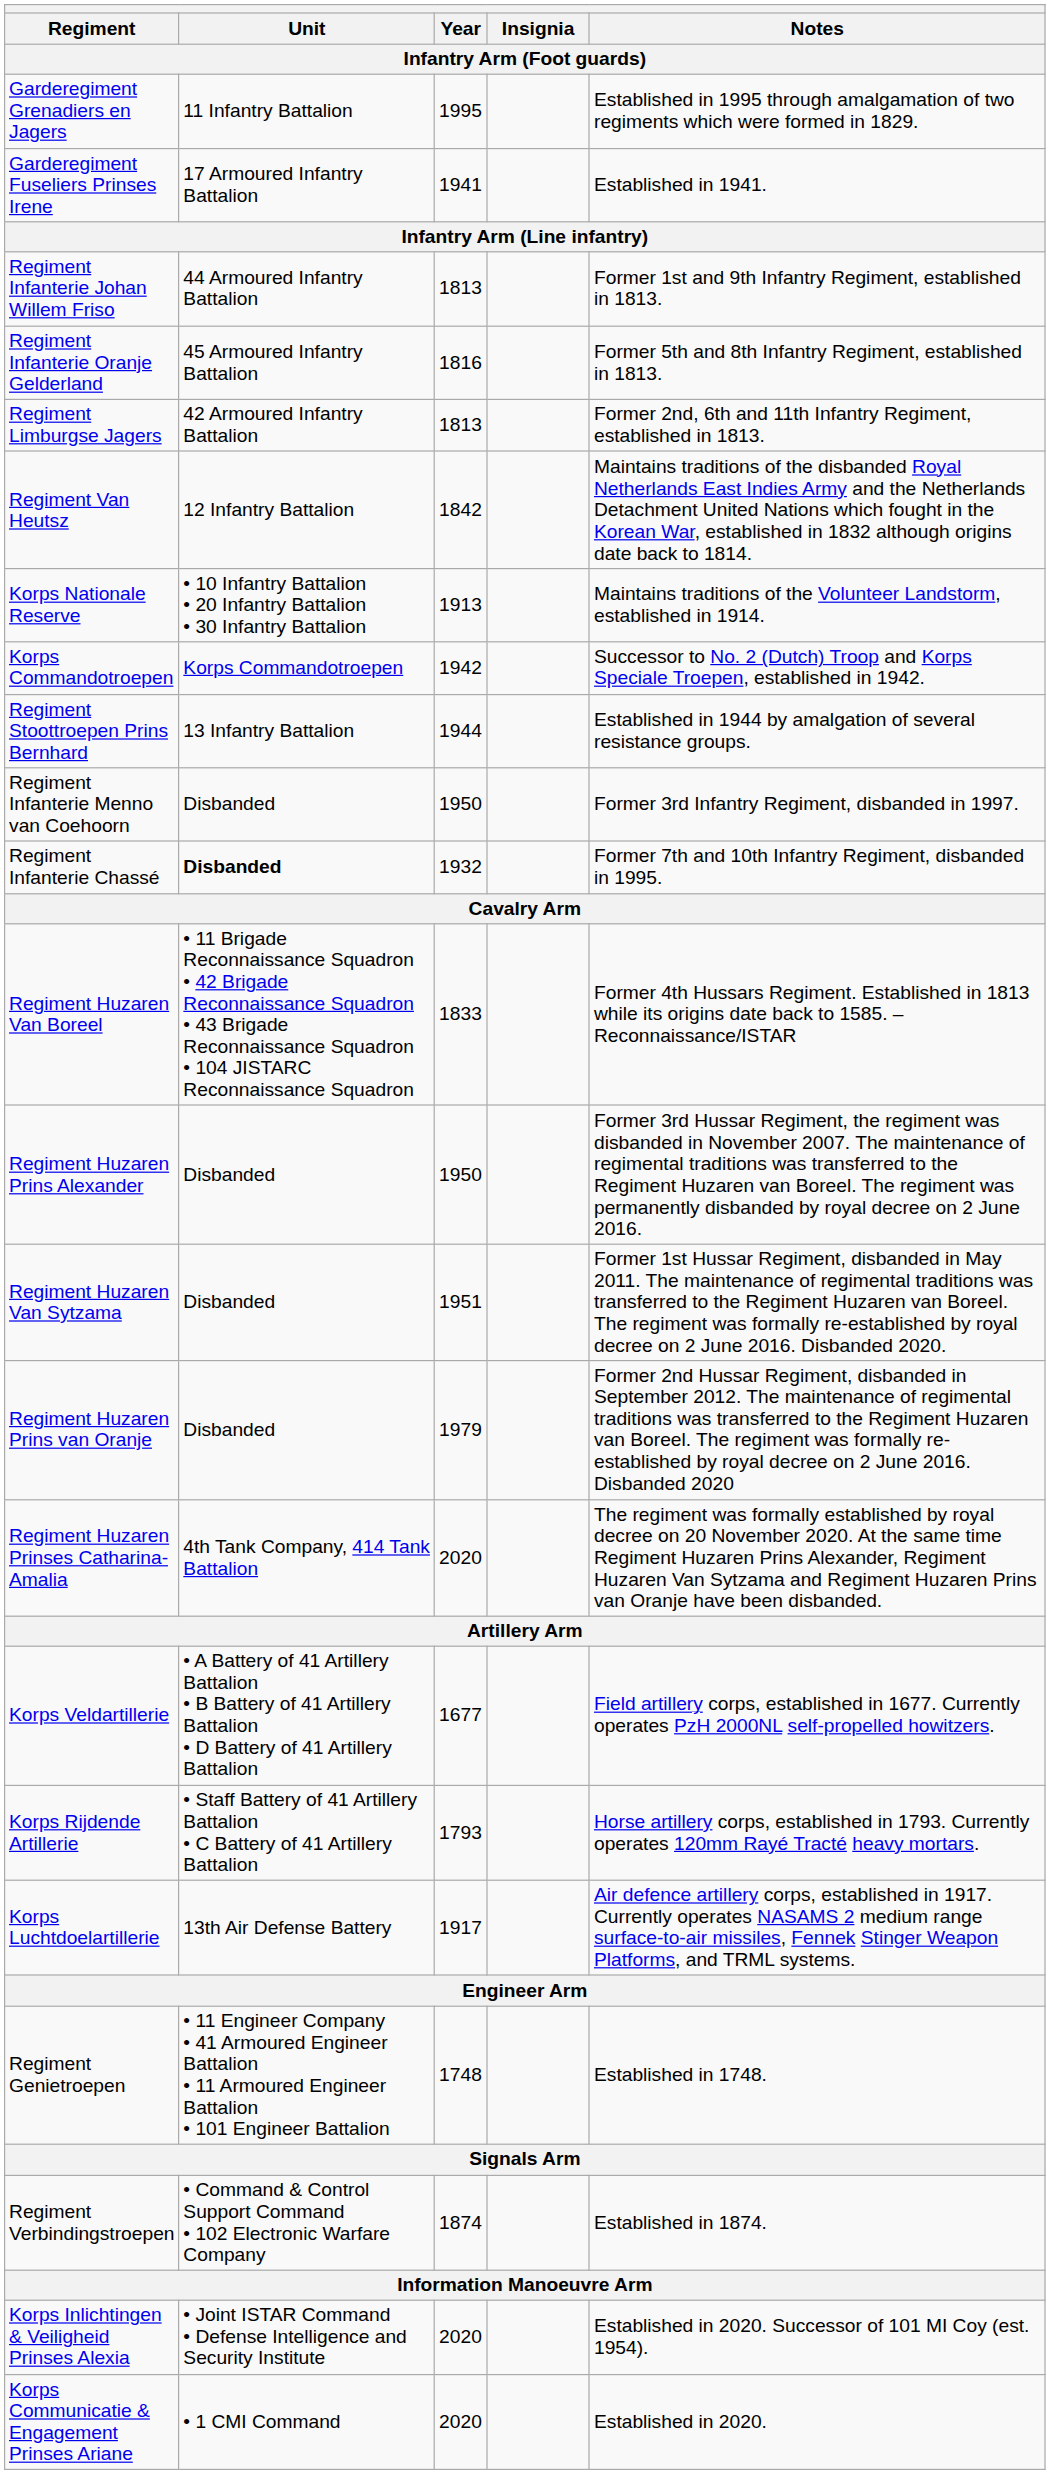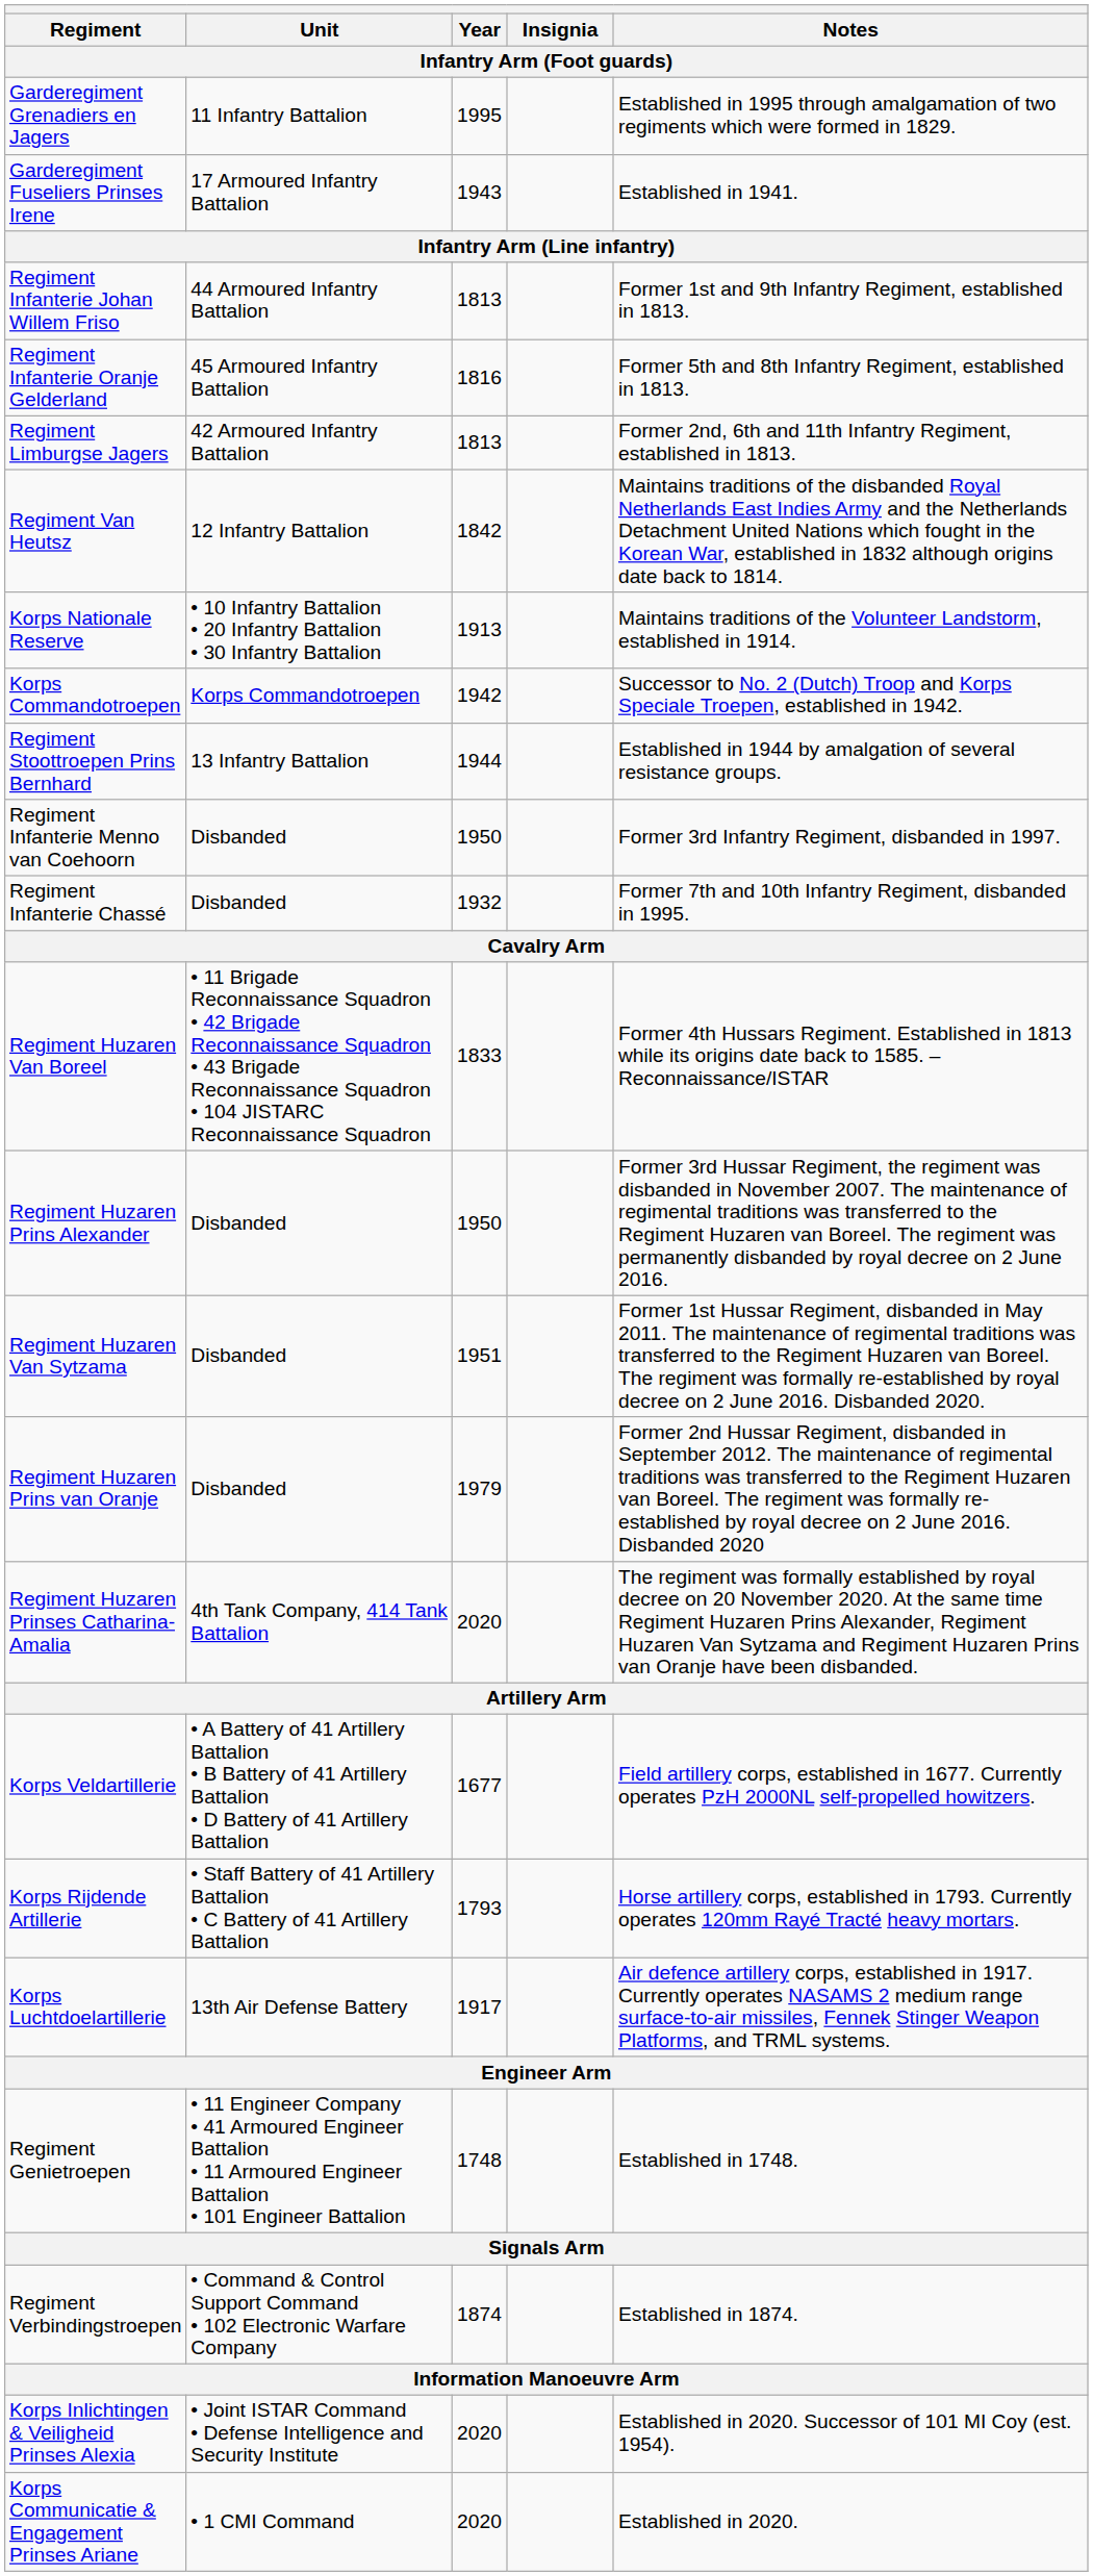Garderegiment Fuseliers Prinses Irene | Year: 1941 -> 1943
Regiment Infanterie Chassé | Unit: bold -> normal
